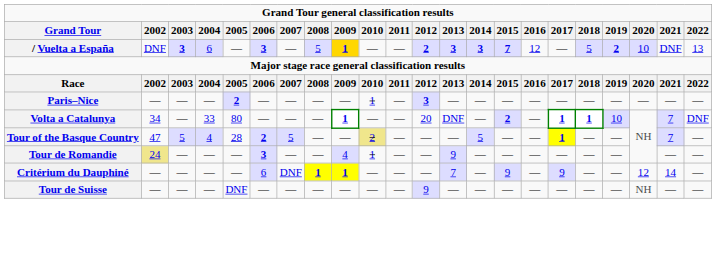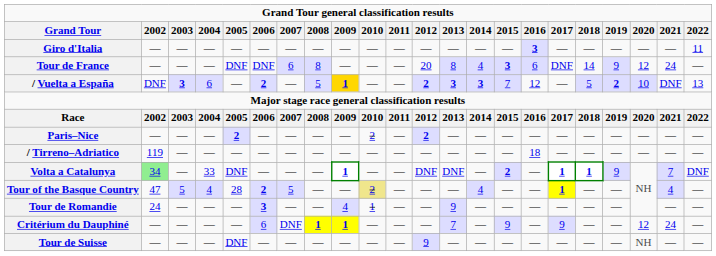+ row: Giro d'Italia | — | — | — | — | — | — | — | — | — | — | — | — | — | — | 3 | — | — | — | — | — | 11
+ row: Tour de France | — | — | — | DNF | DNF | 6 | 8 | — | — | — | 20 | 8 | 4 | 3 | 6 | DNF | 14 | 9 | 12 | 24 | —
/ Vuelta a España | 2006: 3 -> 2
/ Vuelta a España | 2015: bold -> normal
Paris–Nice | 2010: 1 -> 2
Paris–Nice | 2012: 3 -> 2
+ row: / Tirreno–Adriatico | 119 | — | — | — | — | — | — | — | — | — | — | — | — | — | 18 | — | — | — | — | — | —
Volta a Catalunya | 2002: no background -> lightgreen background
Volta a Catalunya | 2005: 80 -> DNF
Volta a Catalunya | 2012: 20 -> DNF
Volta a Catalunya | 2019: 10 -> 9
Tour of the Basque Country | 2014: 5 -> 4
Tour of the Basque Country | 2021: 7 -> 4
Tour de Romandie | 2002: khaki background -> no background
Critérium du Dauphiné | 2021: 14 -> 24
